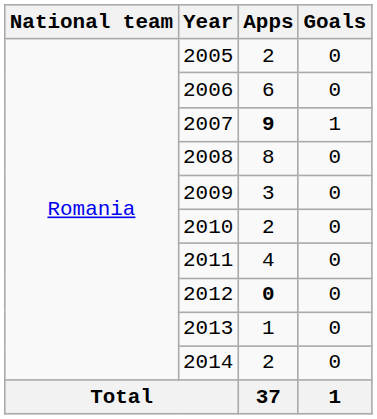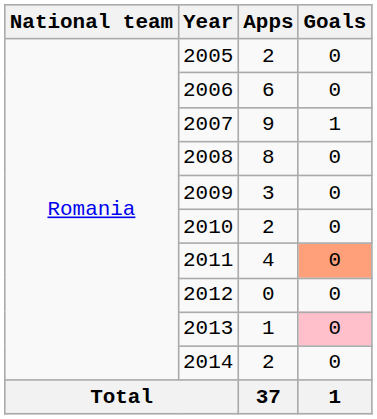2007 | Apps: bold -> normal
2011 | Goals: no background -> lightsalmon background
2012 | Apps: bold -> normal
2013 | Goals: no background -> pink background
